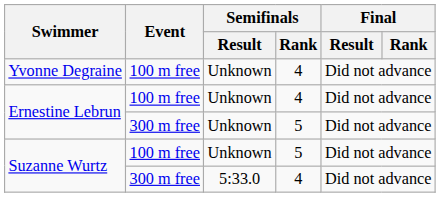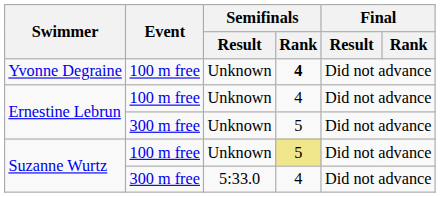Yvonne Degraine | Semifinals / Rank: normal -> bold
Suzanne Wurtz / 100 m free | Semifinals / Rank: no background -> khaki background
